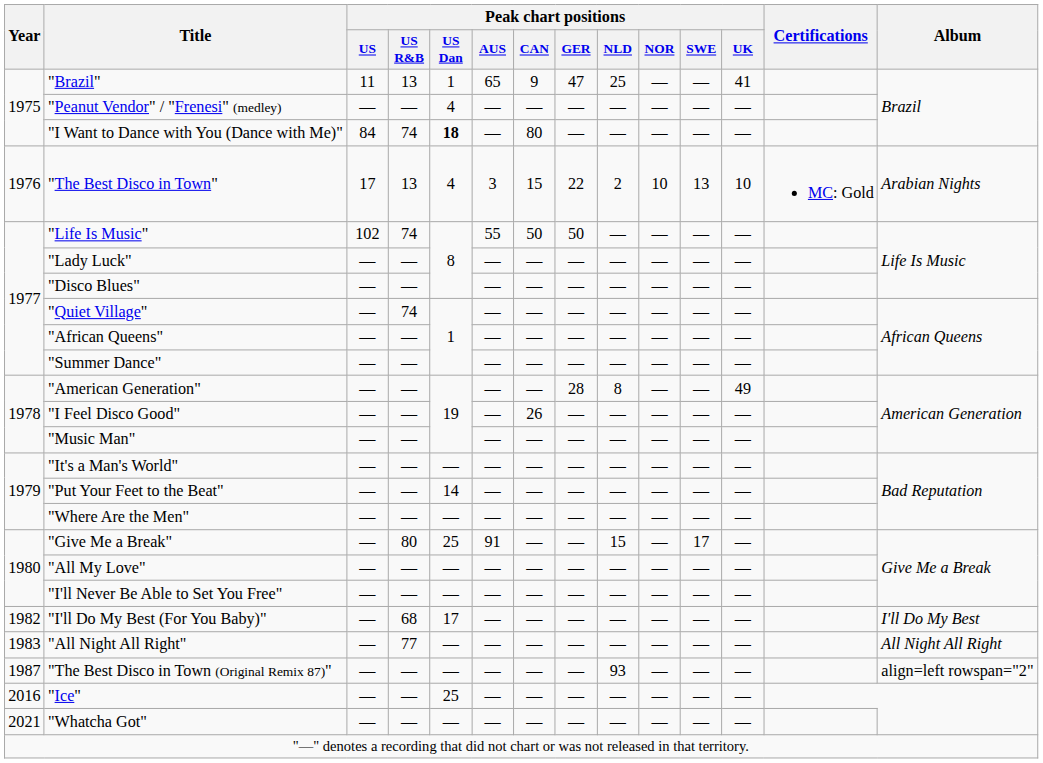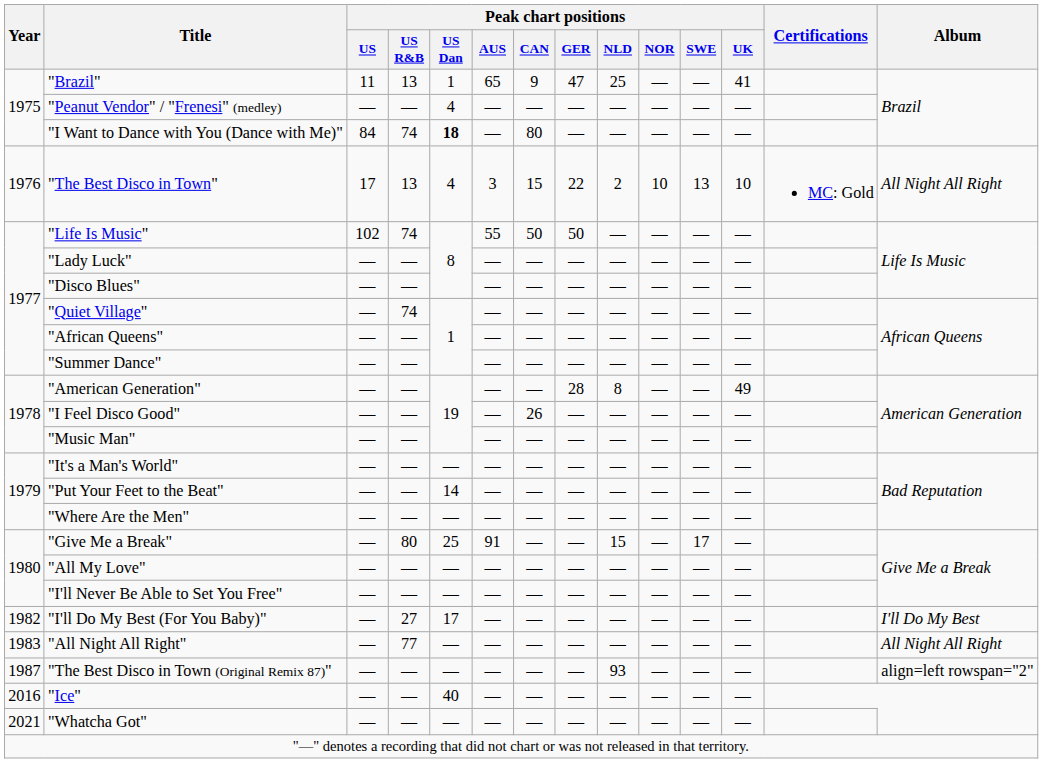"The Best Disco in Town" | Album: Arabian Nights -> All Night All Right
"I'll Do My Best (For You Baby)" | Peak chart positions / US R&B: 68 -> 27
"Ice" | Peak chart positions / US Dan: 25 -> 40
